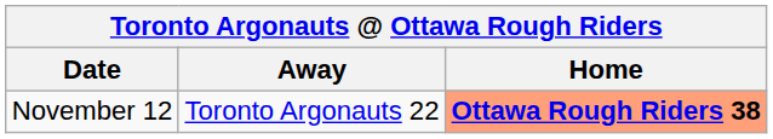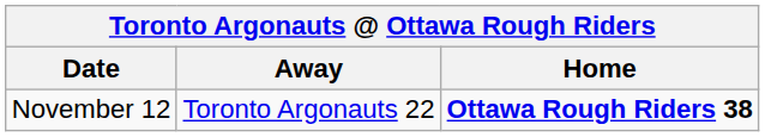November 12 | Home: lightsalmon background -> no background
